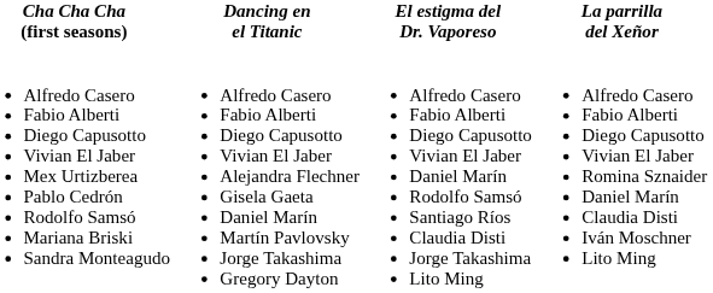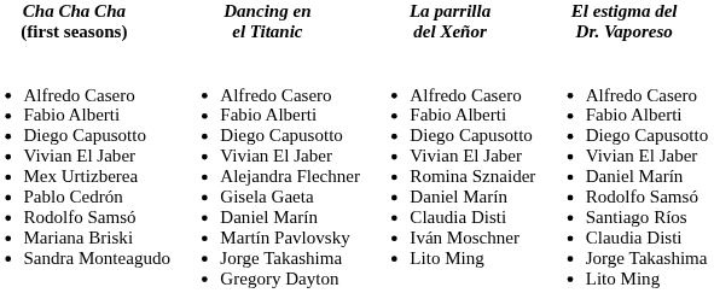columns swapped: El estigma del Dr. Vaporeso <-> La parrilla del Xeñor
